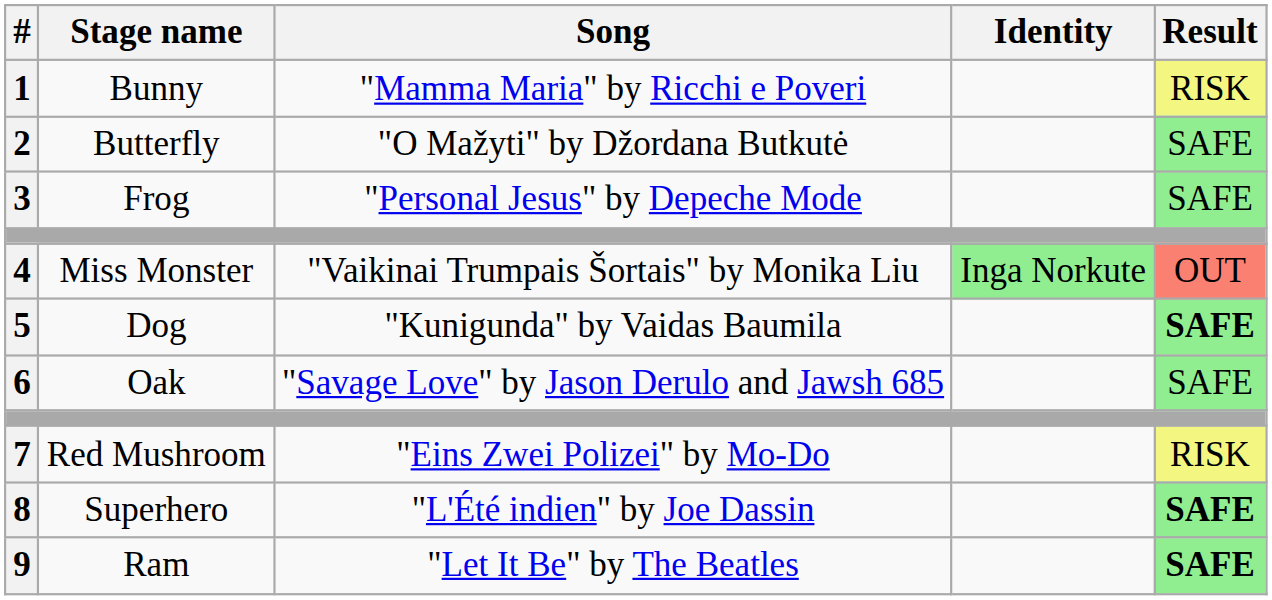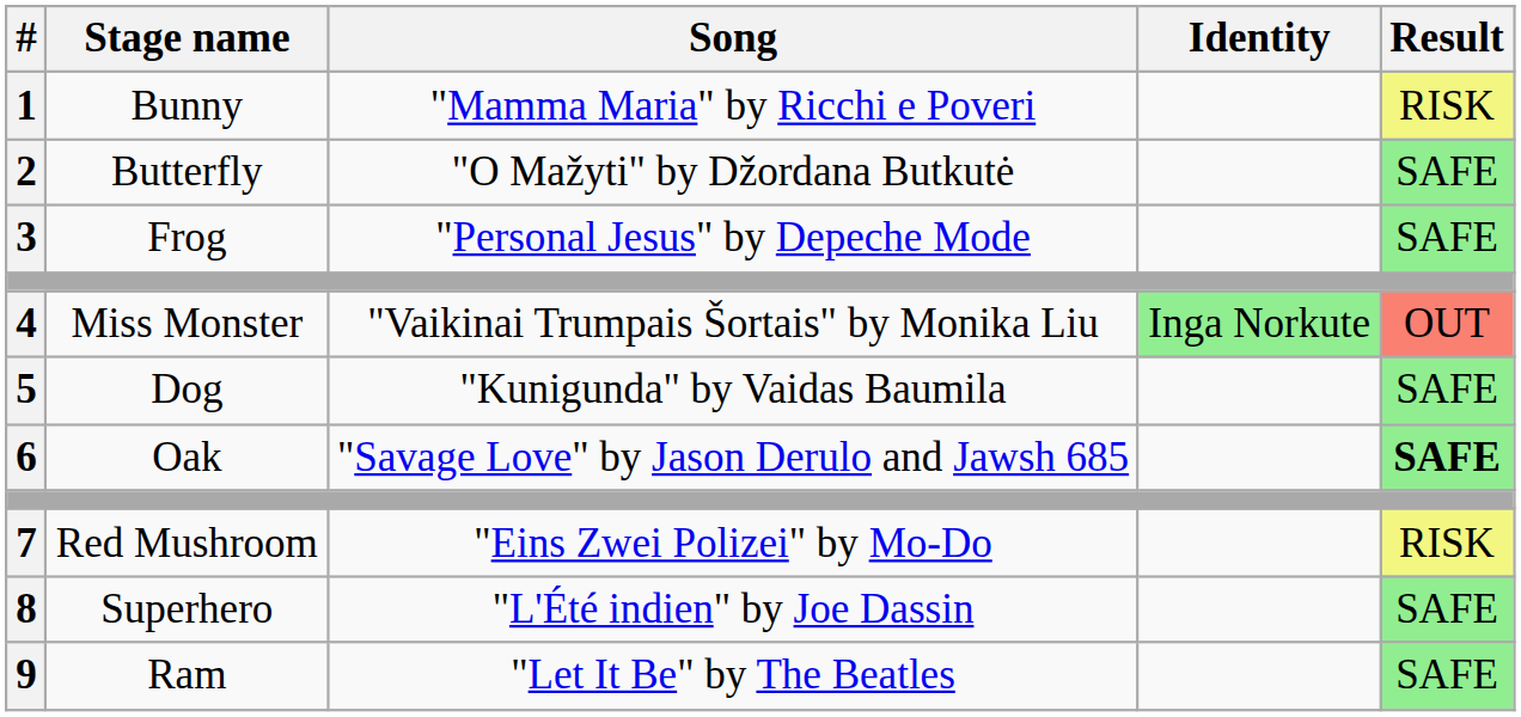Dog | Result: bold -> normal
Oak | Result: normal -> bold
Superhero | Result: bold -> normal
Ram | Result: bold -> normal
